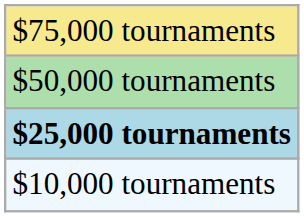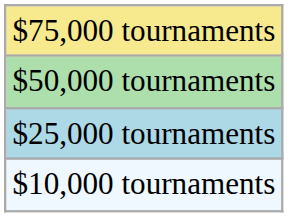row 3 | column 1: bold -> normal
